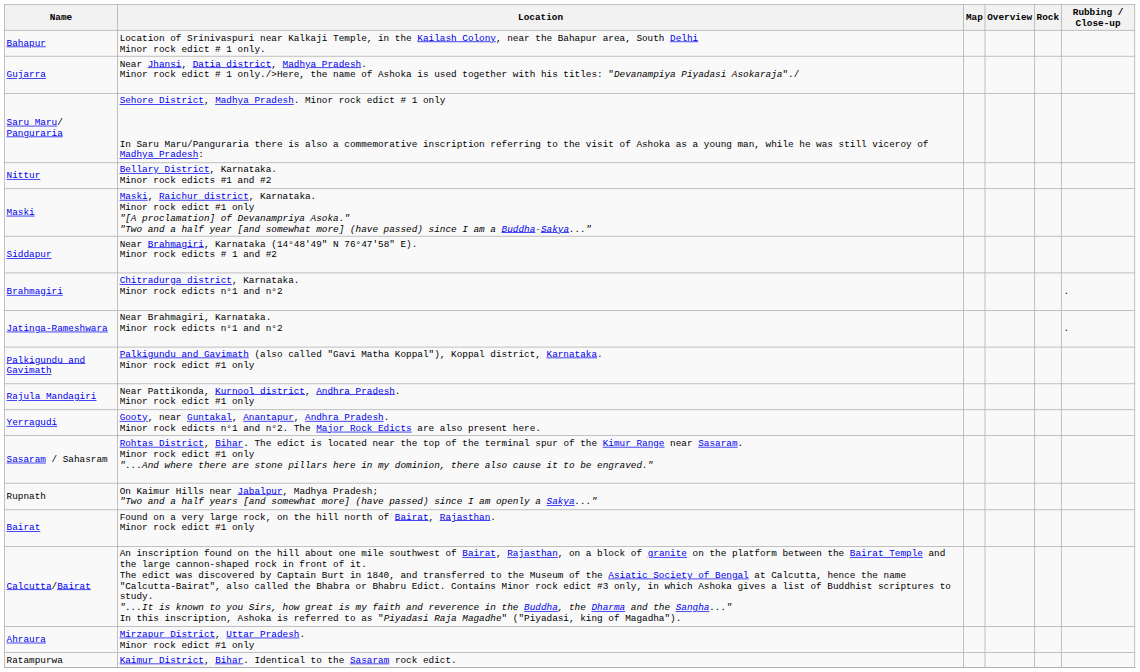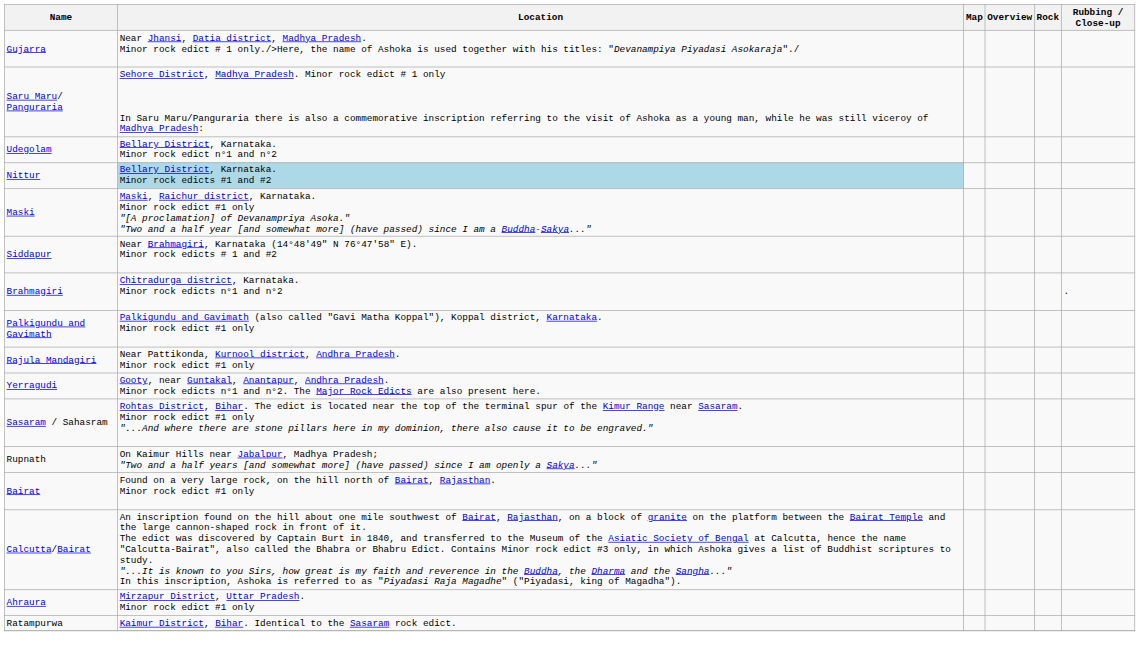- row: Bahapur | Location of Srinivaspuri near Kalkaji Temple, in the Kailash Colony, near the Bahapur area, South Delhi Minor rock edict # 1 only.
+ row: Udegolam | Bellary District, Karnataka. Minor rock edict n°1 and n°2
Nittur | Location: no background -> lightblue background
- row: Jatinga-Rameshwara | Near Brahmagiri, Karnataka. Minor rock edicts n°1 and n°2 | .
